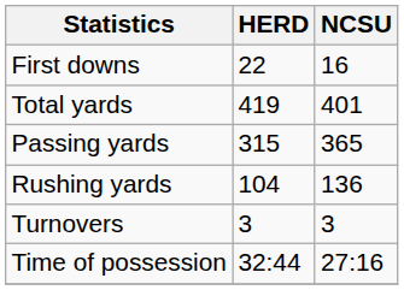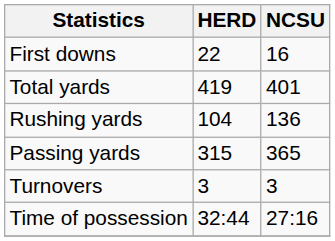rows swapped: Rushing yards <-> Passing yards
